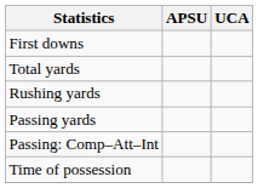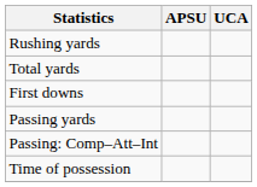rows swapped: First downs <-> Rushing yards
